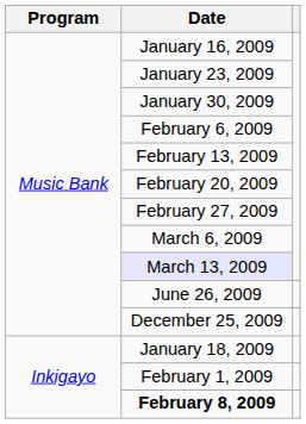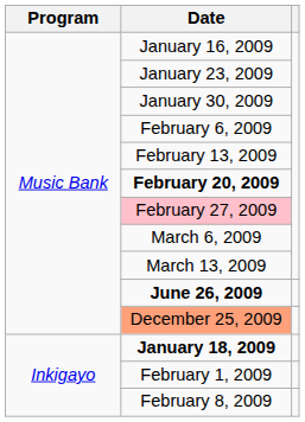February 20, 2009 | Date: normal -> bold
February 27, 2009 | Date: no background -> pink background
March 13, 2009 | Date: lavender background -> no background
June 26, 2009 | Date: normal -> bold
December 25, 2009 | Date: no background -> lightsalmon background
January 18, 2009 | Date: normal -> bold
February 8, 2009 | Date: bold -> normal
